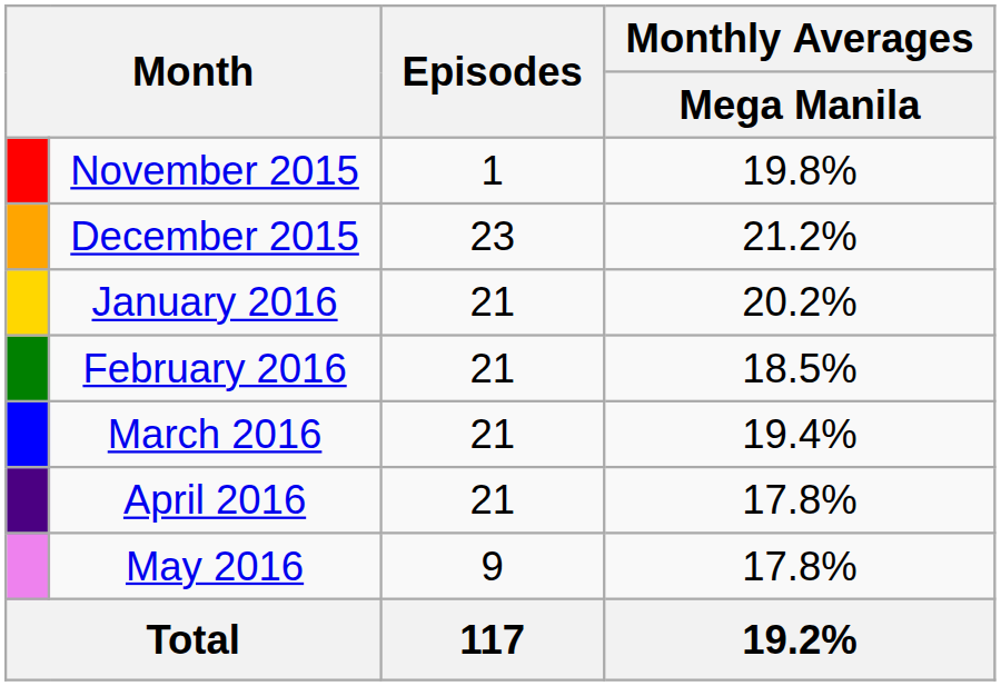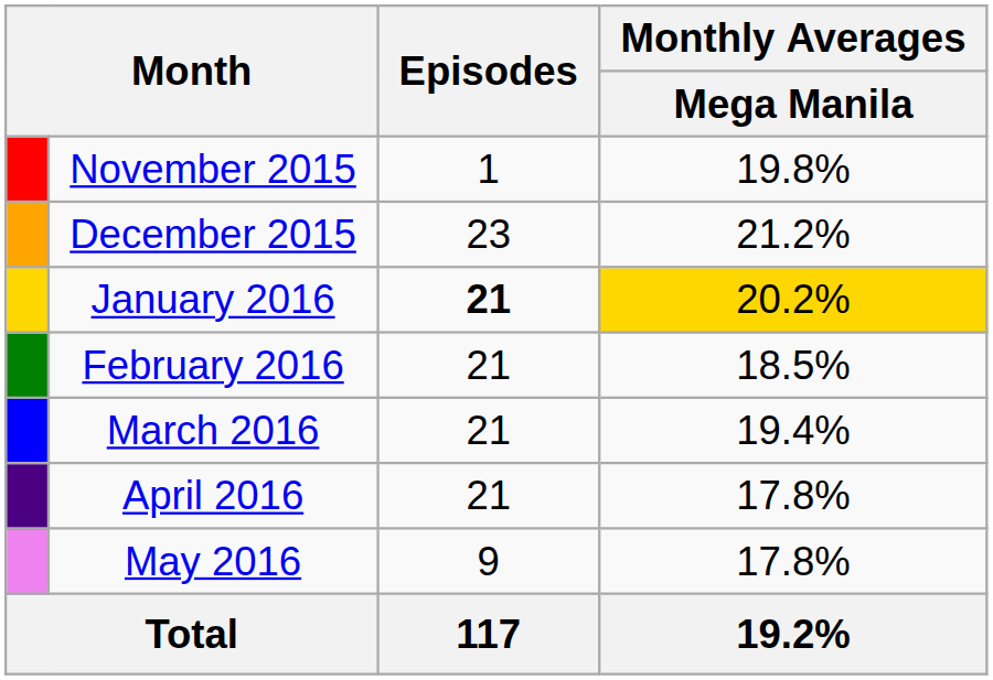January 2016 | Episodes: normal -> bold
January 2016 | Monthly Averages / Mega Manila: no background -> gold background
